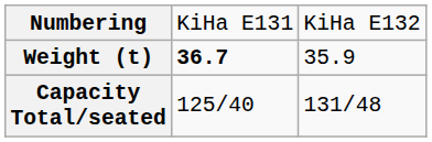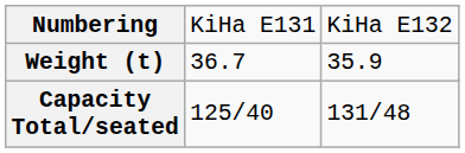Weight (t) | column 2: bold -> normal
